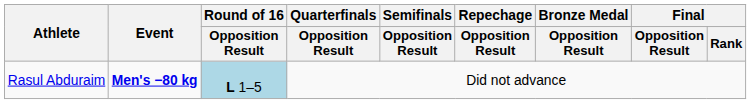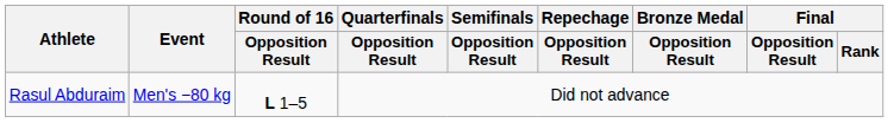Rasul Abduraim | Event: bold -> normal
Rasul Abduraim | Round of 16 / Opposition Result: lightblue background -> no background
